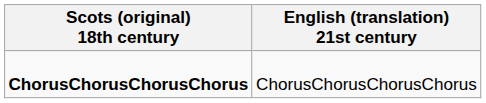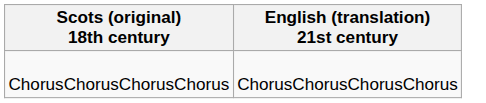row 2 | Scots (original) 18th century: bold -> normal
